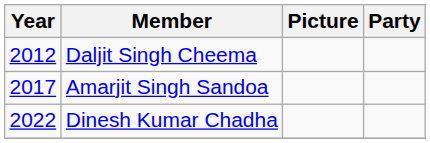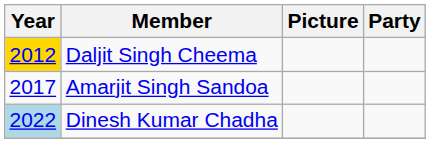Daljit Singh Cheema | Year: no background -> gold background
Dinesh Kumar Chadha | Year: no background -> lightblue background
